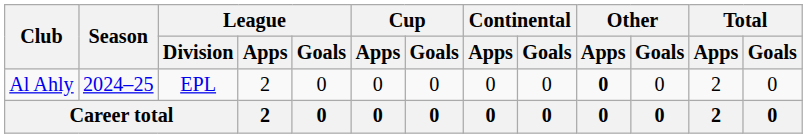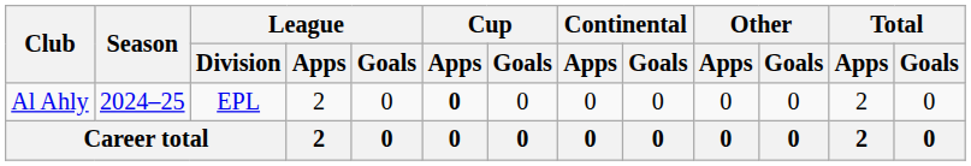Al Ahly | Cup / Apps: normal -> bold
Al Ahly | Other / Apps: bold -> normal
